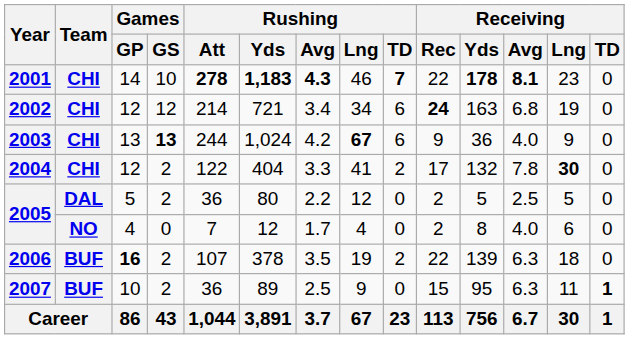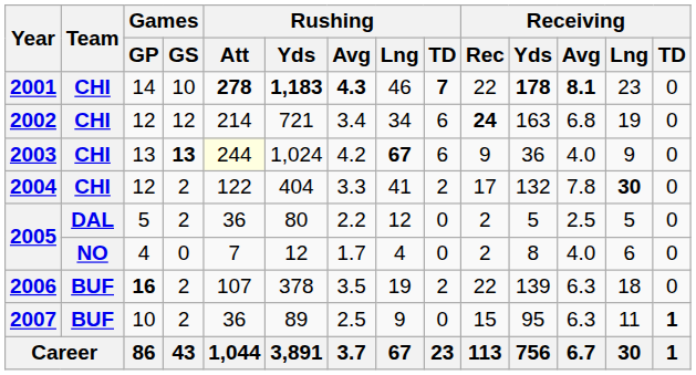2003 | Rushing / Att: no background -> lightyellow background
